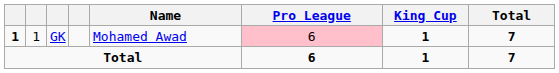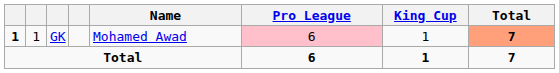row 2 | King Cup: bold -> normal
row 2 | Total: no background -> lightsalmon background
